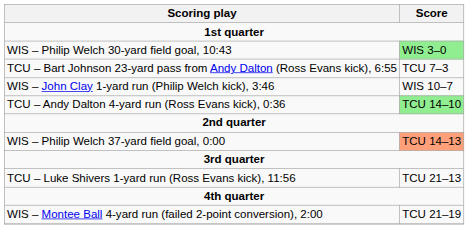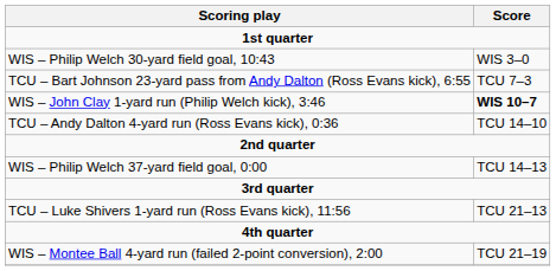WIS – Philip Welch 30-yard field goal, 10:43 | Score: lightgreen background -> no background
WIS – John Clay 1-yard run (Philip Welch kick), 3:46 | Score: normal -> bold
TCU – Andy Dalton 4-yard run (Ross Evans kick), 0:36 | Score: lightgreen background -> no background
WIS – Philip Welch 37-yard field goal, 0:00 | Score: lightsalmon background -> no background
